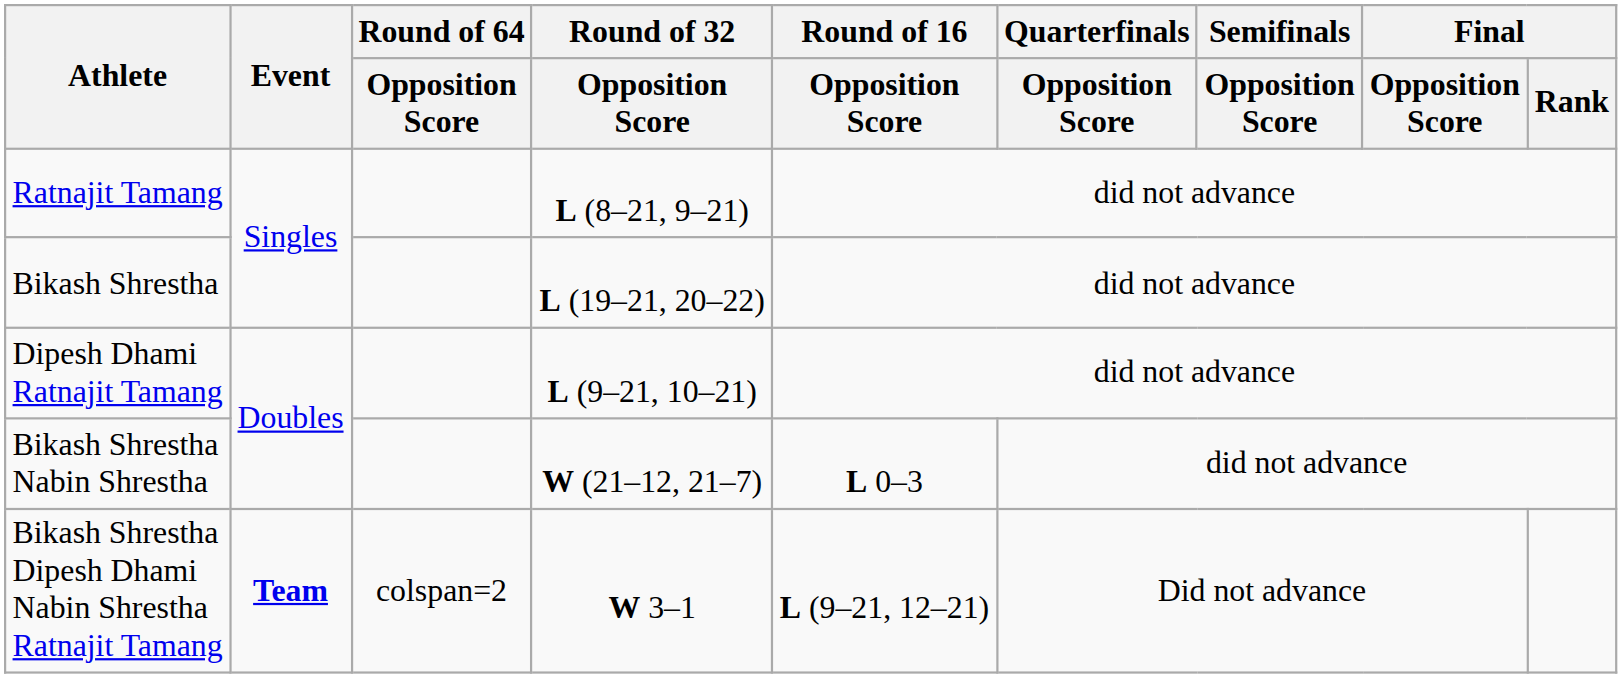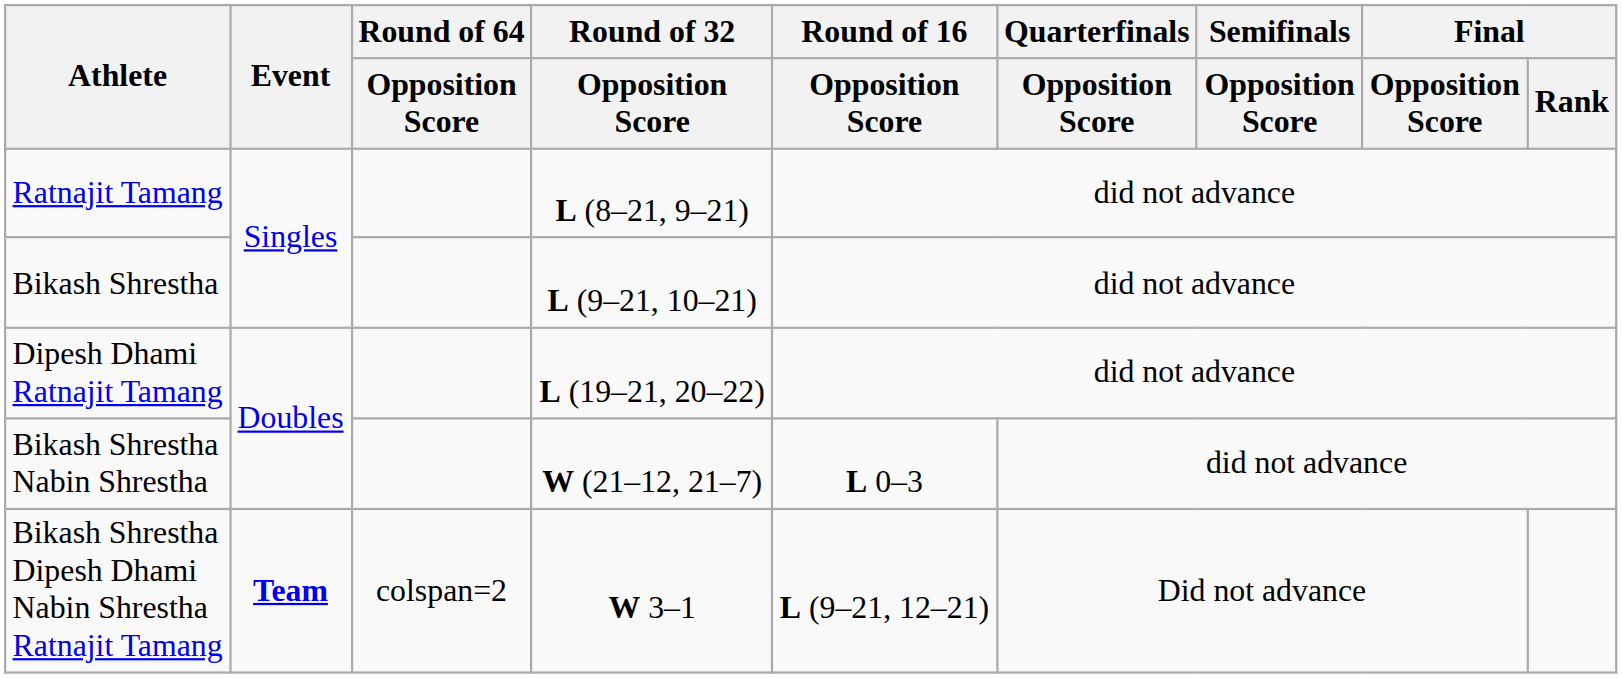Bikash Shrestha | Round of 32 / Opposition Score: L (19–21, 20–22) -> L (9–21, 10–21)
Dipesh Dhami Ratnajit Tamang | Round of 32 / Opposition Score: L (9–21, 10–21) -> L (19–21, 20–22)
